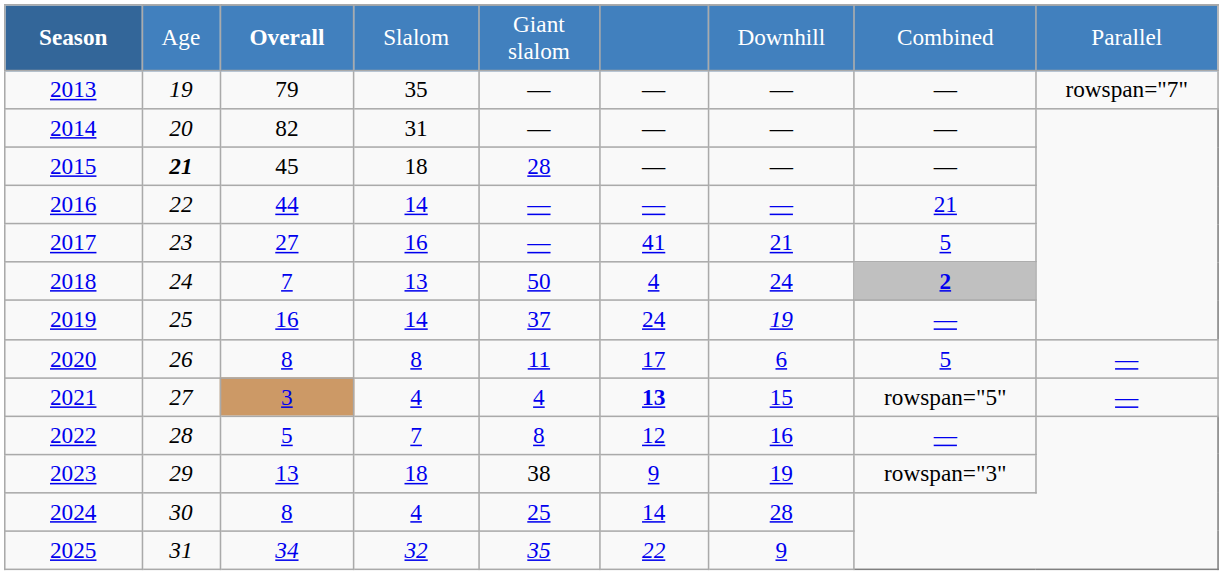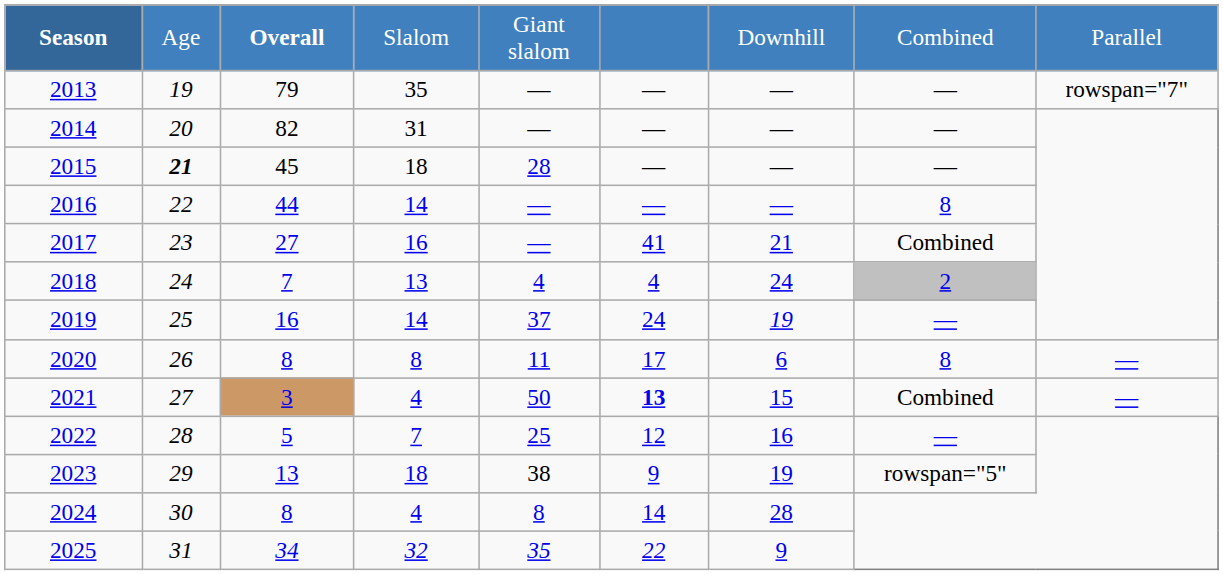2016 | column 8: 21 -> 8
2017 | column 8: 5 -> Combined
2018 | column 5: 50 -> 4
2018 | column 8: bold -> normal
2020 | column 8: 5 -> 8
2021 | column 5: 4 -> 50
2021 | column 8: rowspan="5" -> Combined
2022 | column 5: 8 -> 25
2023 | column 8: rowspan="3" -> rowspan="5"
2024 | column 5: 25 -> 8
